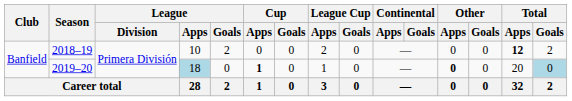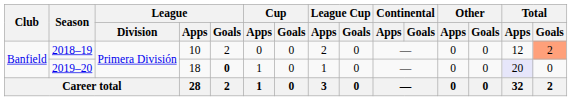2018–19 | Total / Apps: bold -> normal
2018–19 | Total / Goals: no background -> lightsalmon background
2019–20 | League / Apps: lightblue background -> no background
2019–20 | League / Goals: normal -> bold
2019–20 | Cup / Apps: bold -> normal
2019–20 | Other / Apps: bold -> normal
2019–20 | Total / Apps: no background -> lavender background
2019–20 | Total / Goals: lightblue background -> no background
